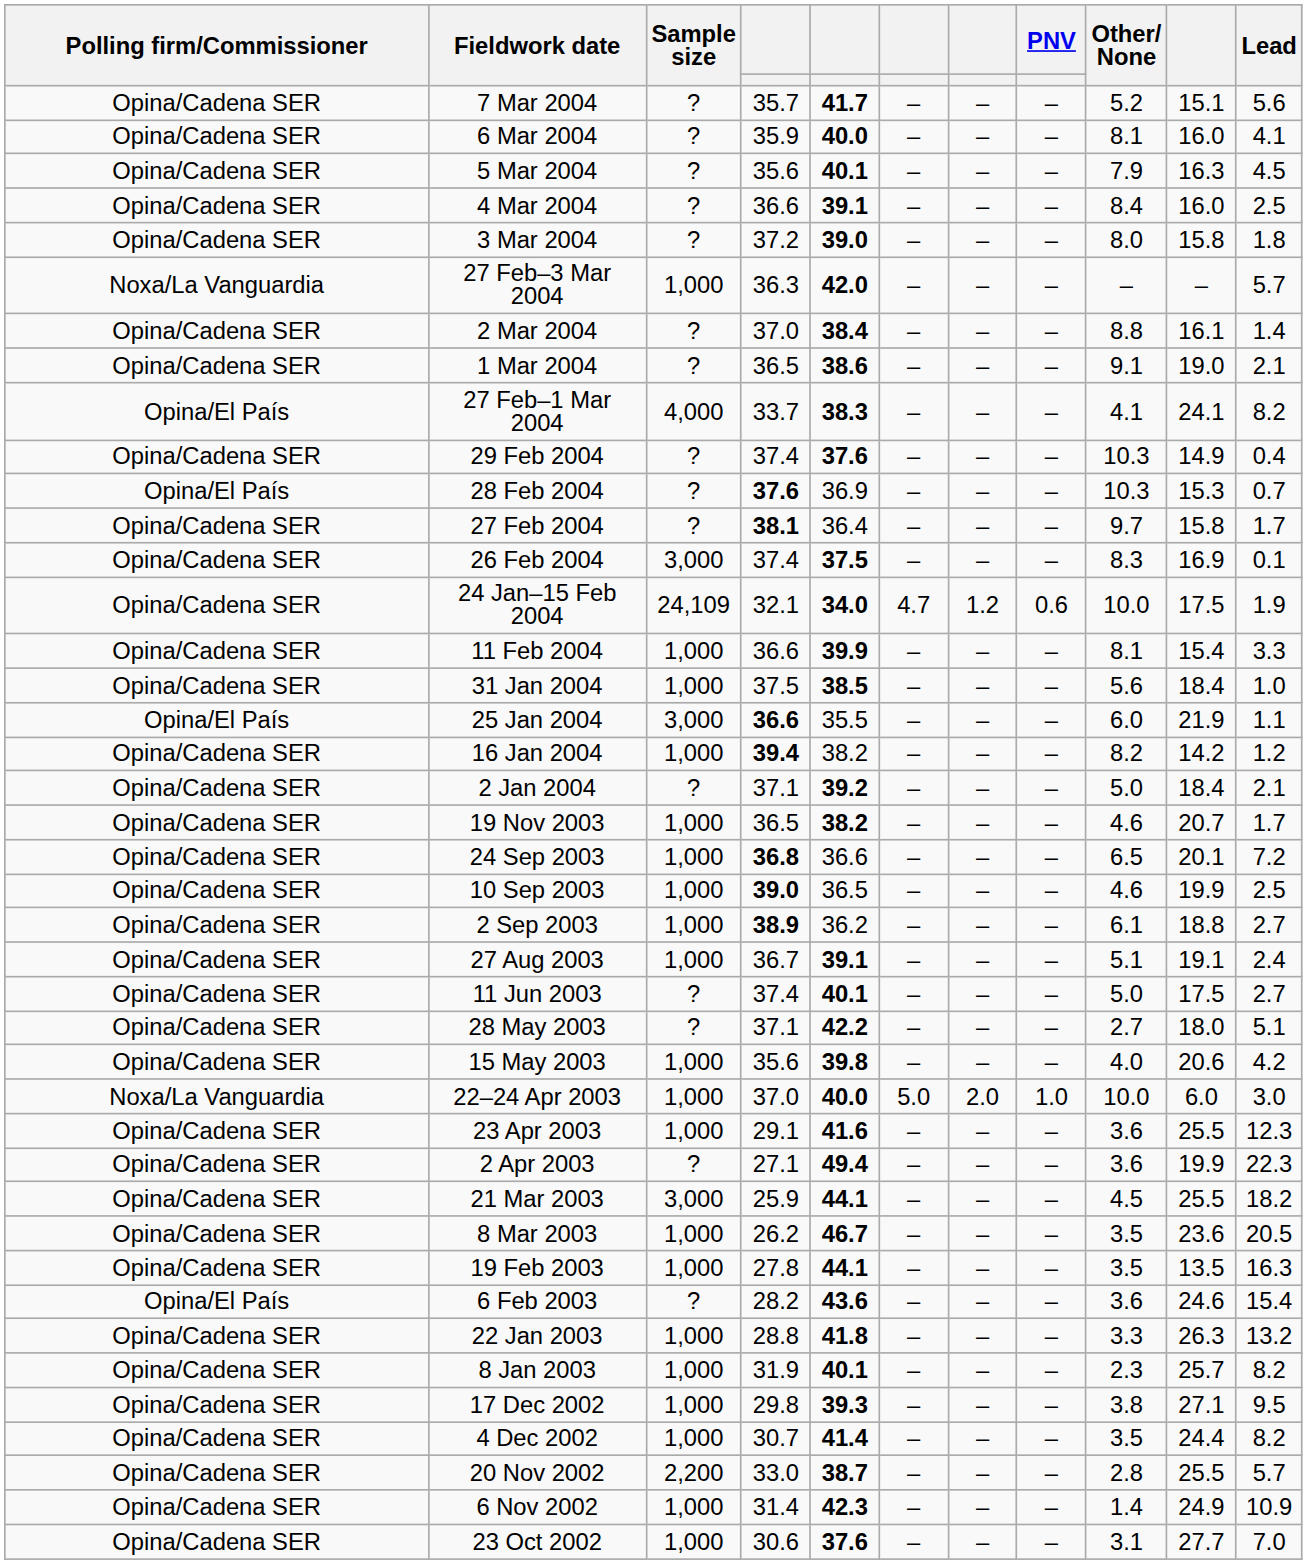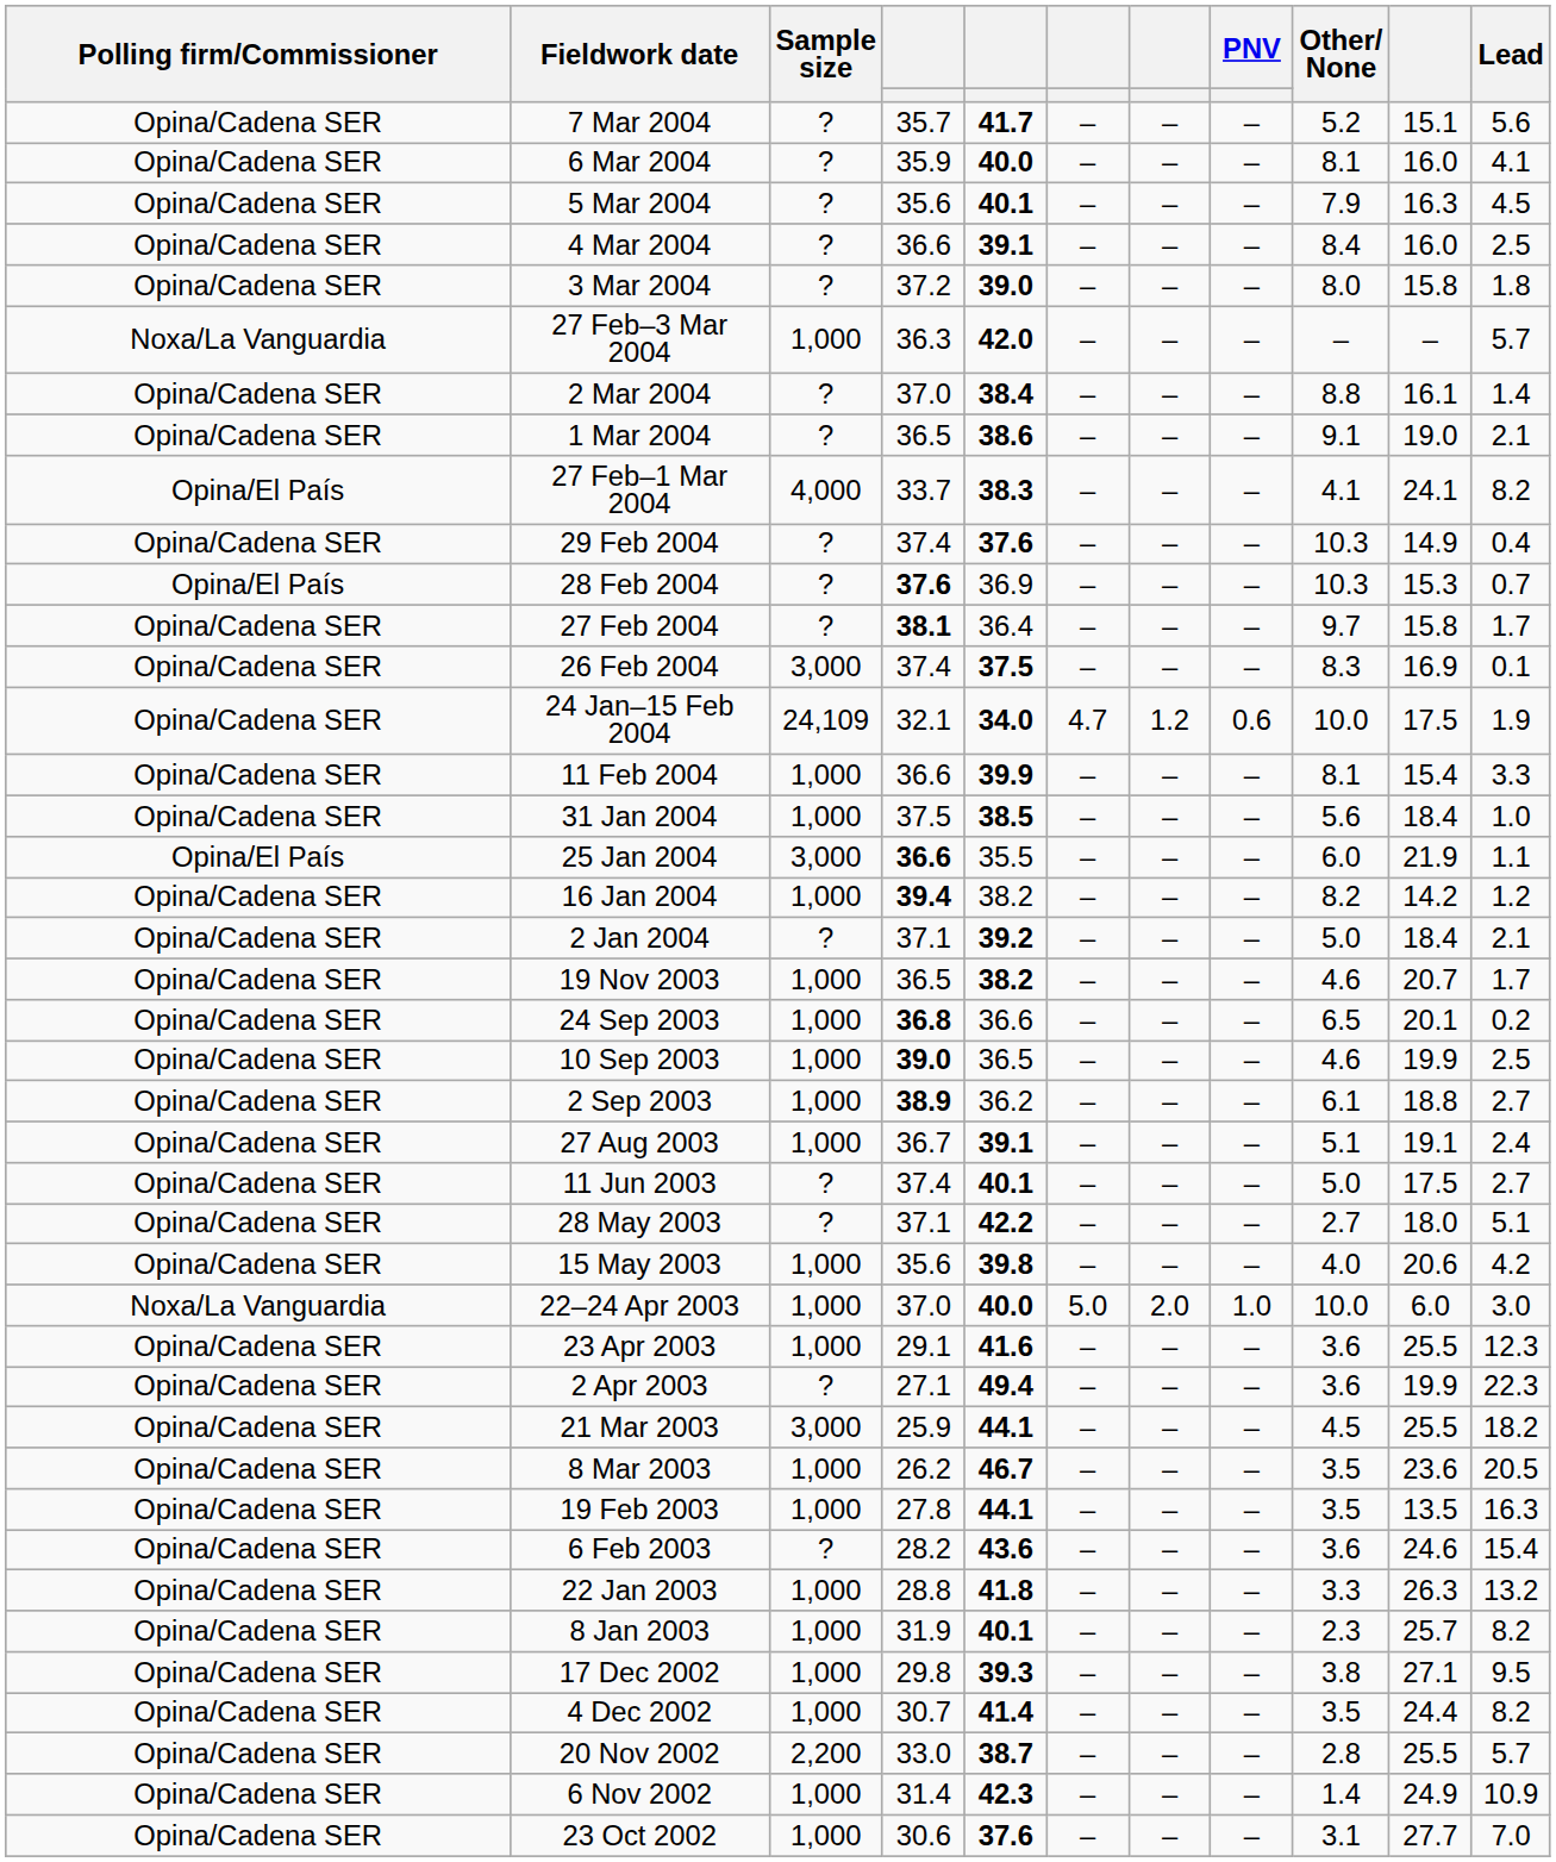24 Sep 2003 | Lead: 7.2 -> 0.2
6 Feb 2003 | Polling firm/Commissioner: Opina/El País -> Opina/Cadena SER
